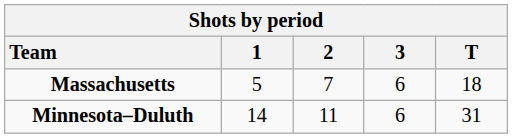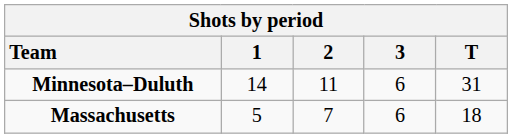rows swapped: Massachusetts <-> Minnesota–Duluth
